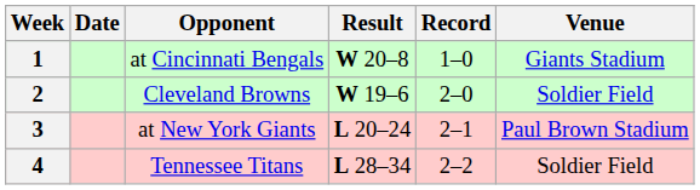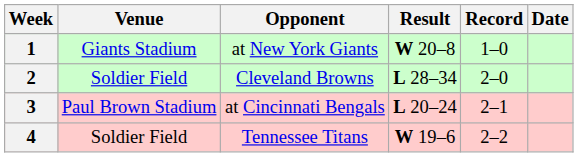columns swapped: Date <-> Venue
1 | Opponent: at Cincinnati Bengals -> at New York Giants
2 | Result: W 19–6 -> L 28–34
3 | Opponent: at New York Giants -> at Cincinnati Bengals
4 | Result: L 28–34 -> W 19–6
